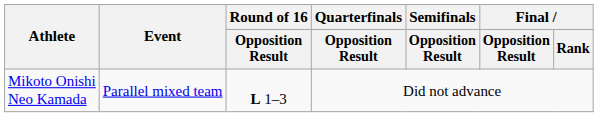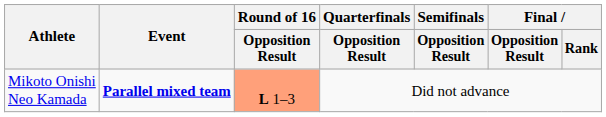Mikoto Onishi Neo Kamada | Event: normal -> bold
Mikoto Onishi Neo Kamada | Round of 16 / Opposition Result: no background -> lightsalmon background
